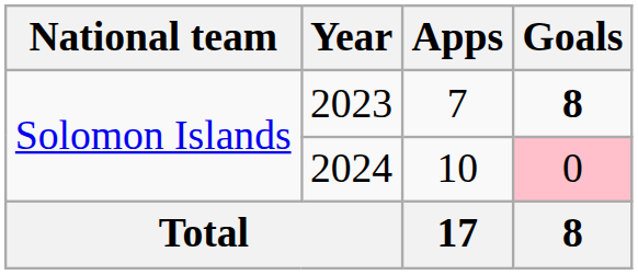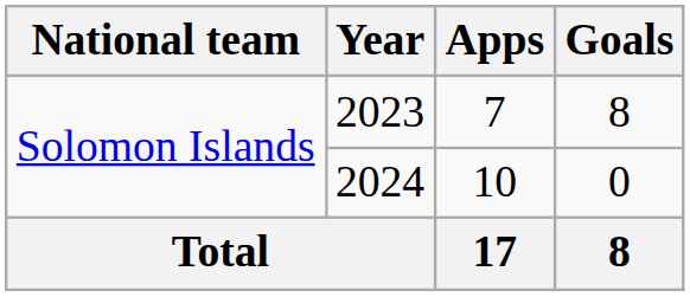2023 | Goals: bold -> normal
2024 | Goals: pink background -> no background
